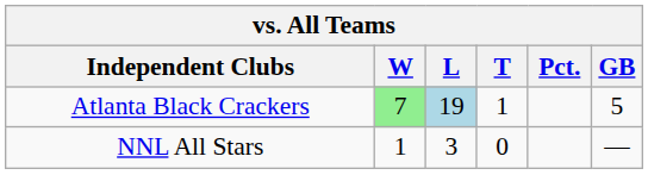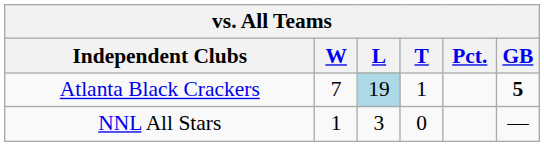Atlanta Black Crackers | W: lightgreen background -> no background
Atlanta Black Crackers | GB: normal -> bold
